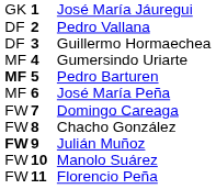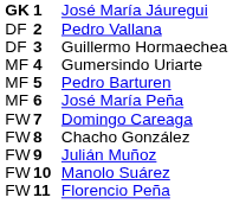José María Jáuregui | column 1: normal -> bold
Pedro Barturen | column 1: bold -> normal
Julián Muñoz | column 1: bold -> normal
